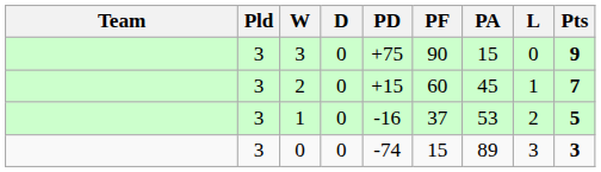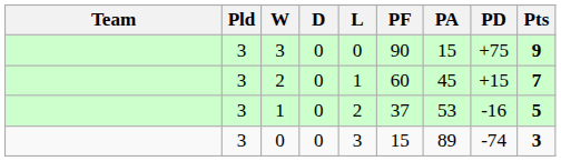columns swapped: L <-> PD
